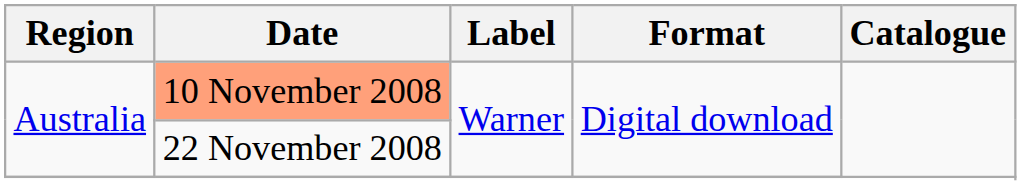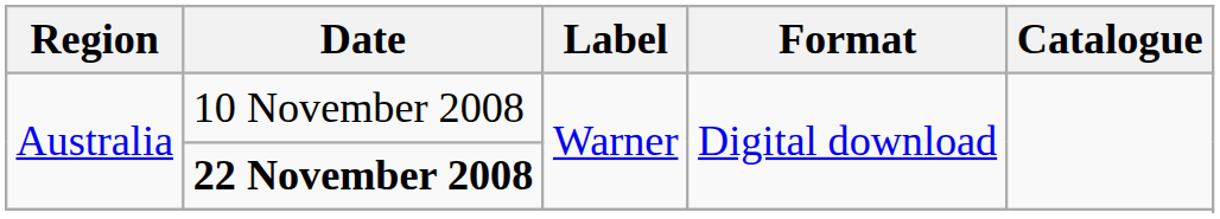10 November 2008 | Date: lightsalmon background -> no background
22 November 2008 | Date: normal -> bold
